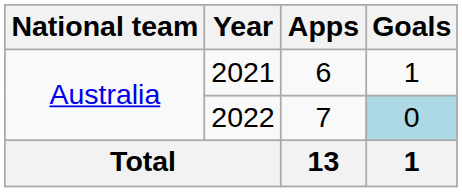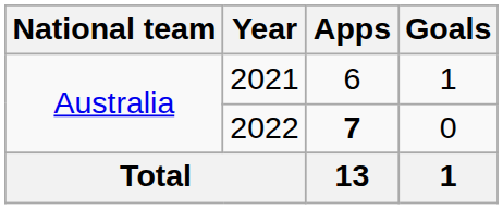2022 | Apps: normal -> bold
2022 | Goals: lightblue background -> no background
